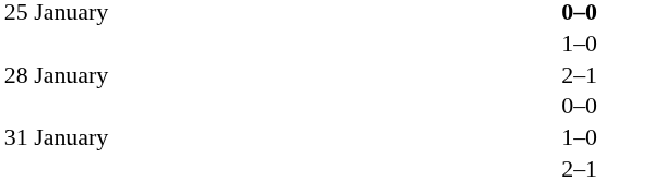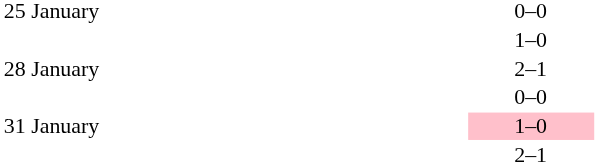25 January | column 2: bold -> normal
31 January | column 2: no background -> pink background
